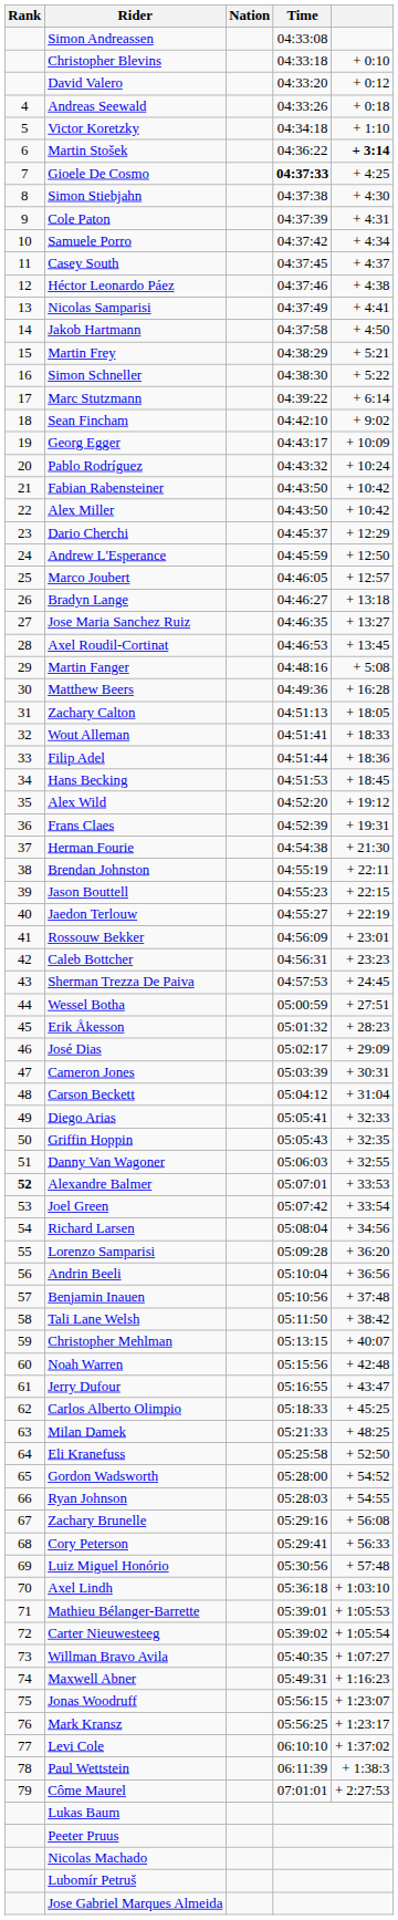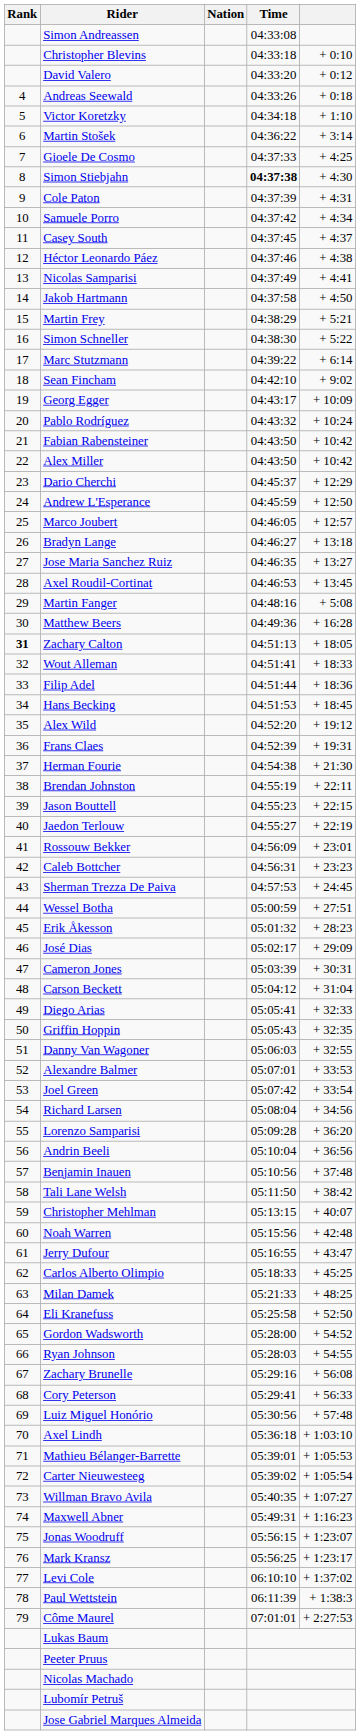Martin Stošek | column 5: bold -> normal
Gioele De Cosmo | Time: bold -> normal
Simon Stiebjahn | Time: normal -> bold
Zachary Calton | Rank: normal -> bold
Alexandre Balmer | Rank: bold -> normal
